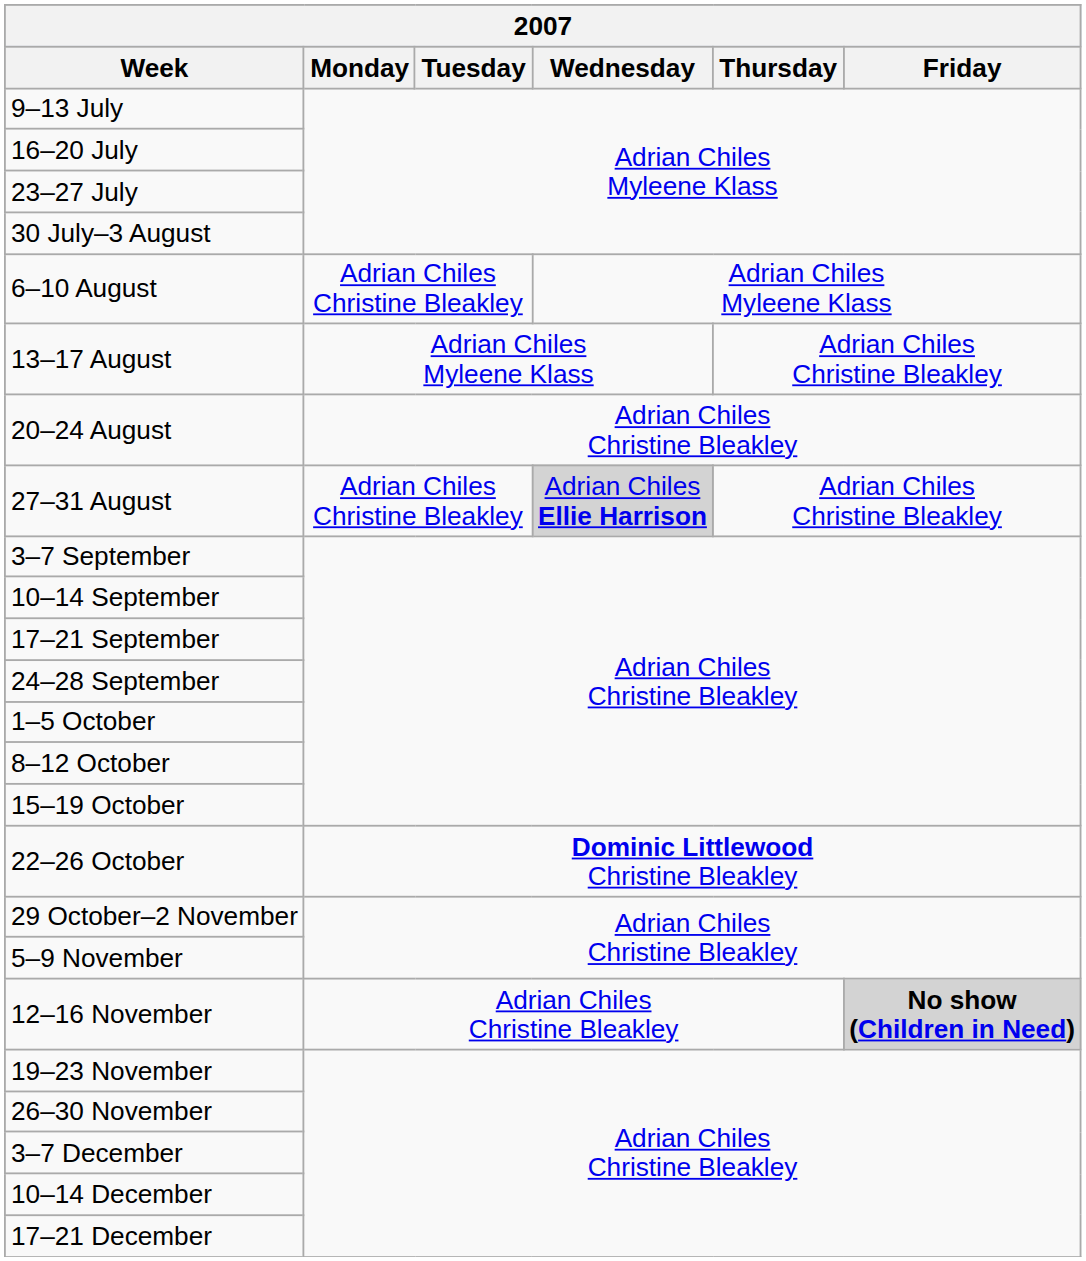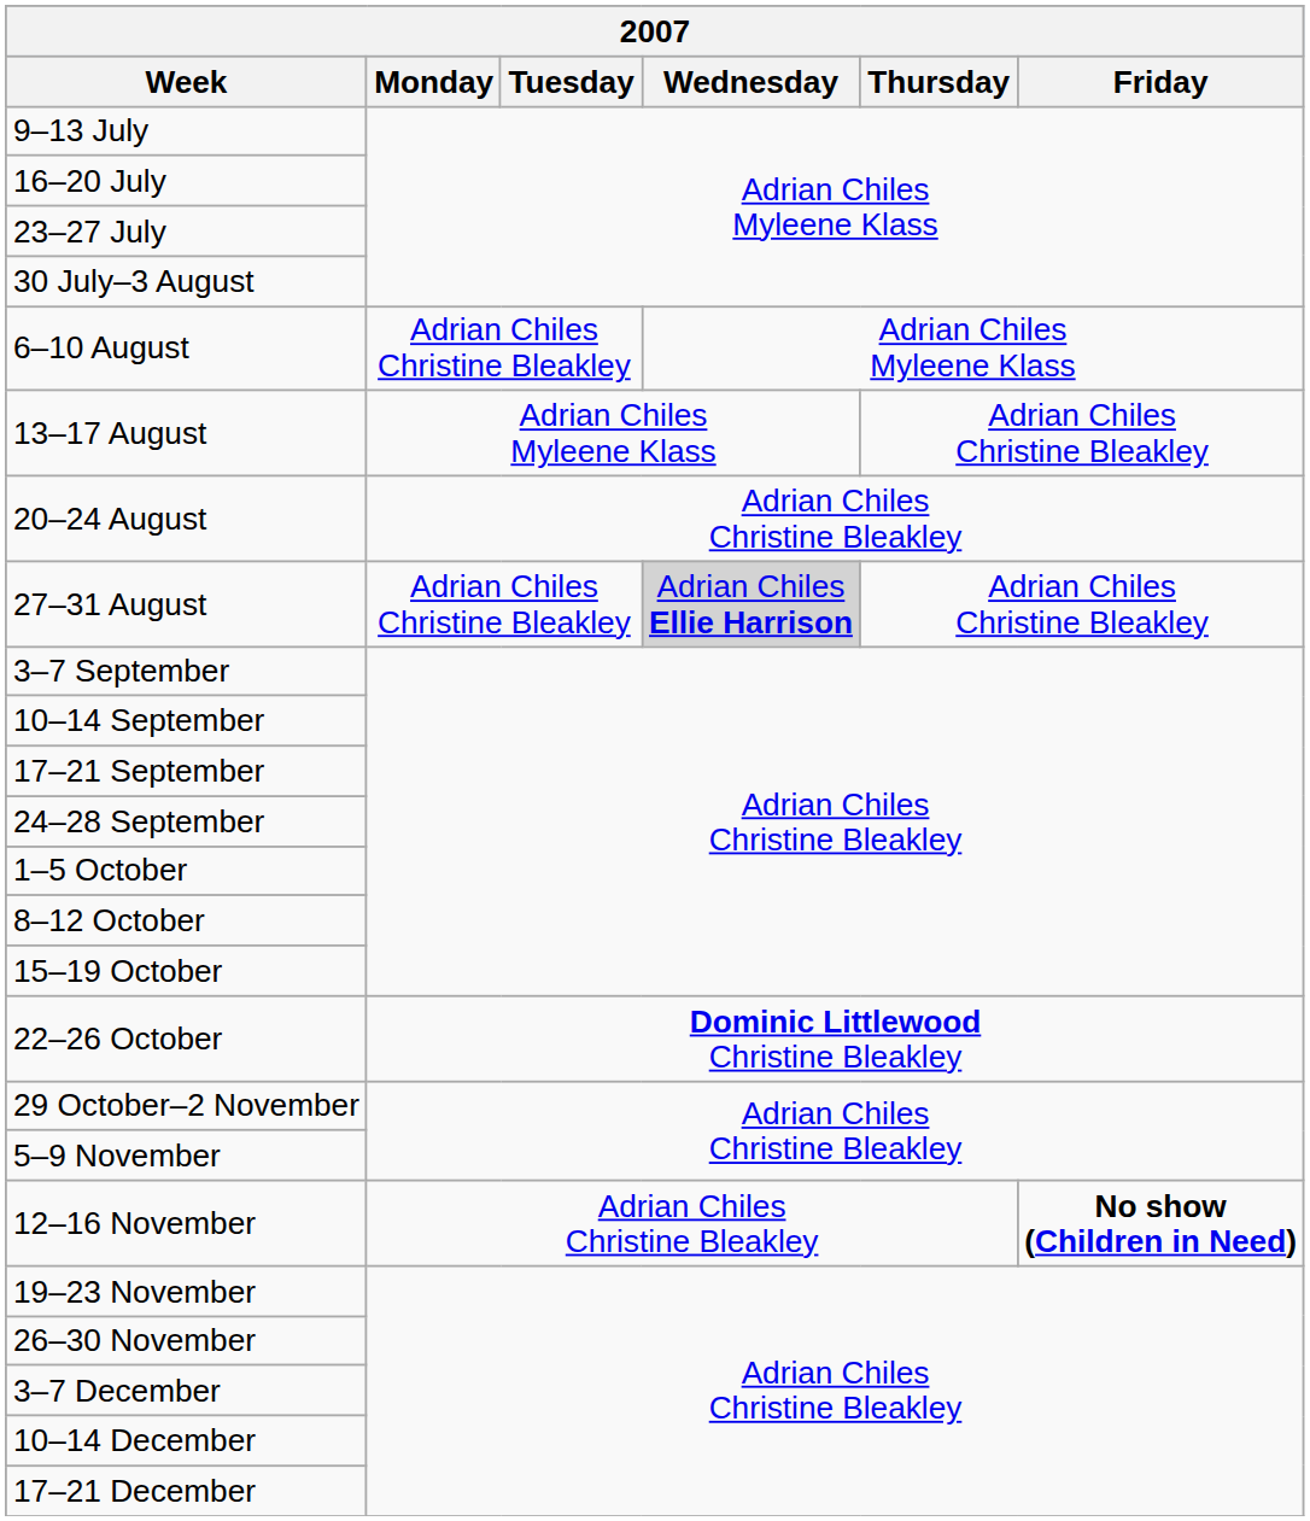12–16 November | Friday: lightgrey background -> no background
